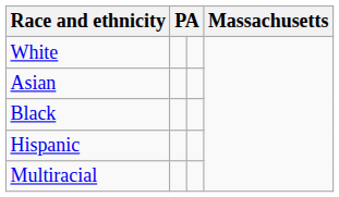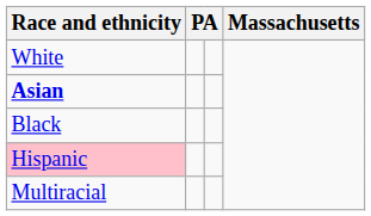Asian | Race and ethnicity: normal -> bold
Hispanic | Race and ethnicity: no background -> pink background
